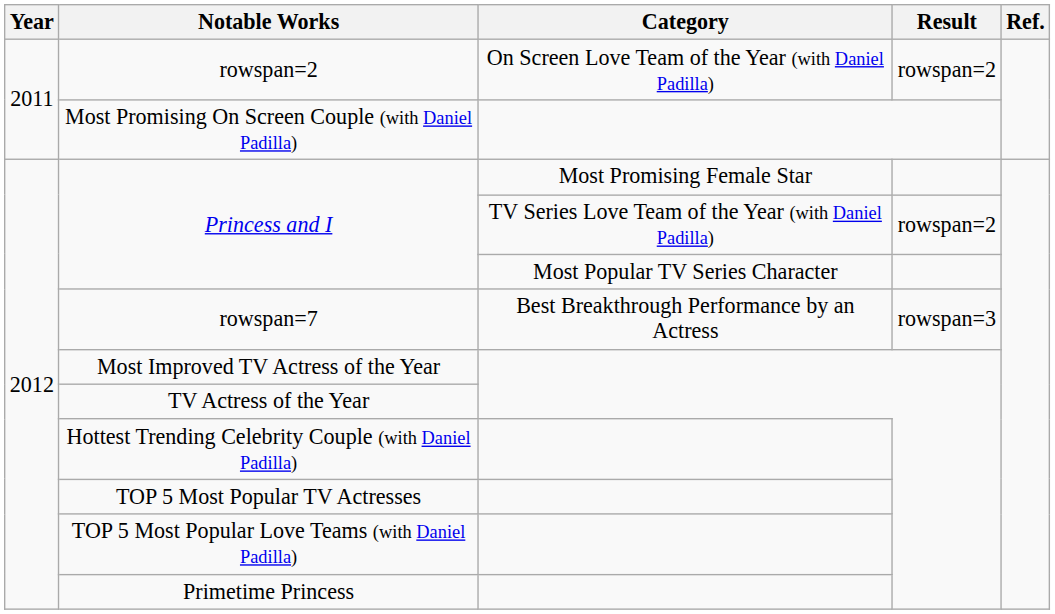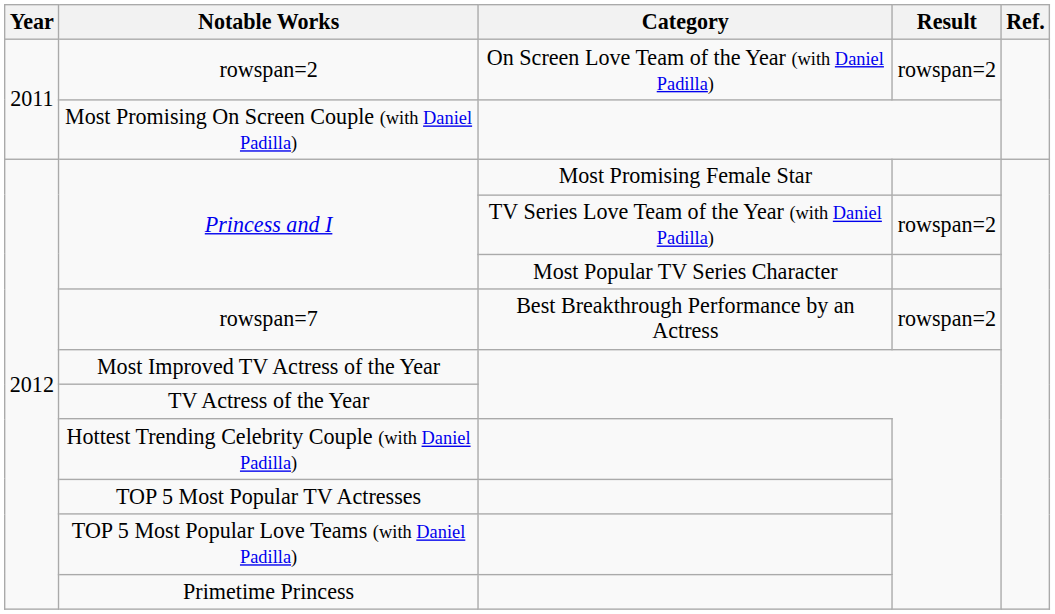rowspan=7 | Result: rowspan=3 -> rowspan=2
